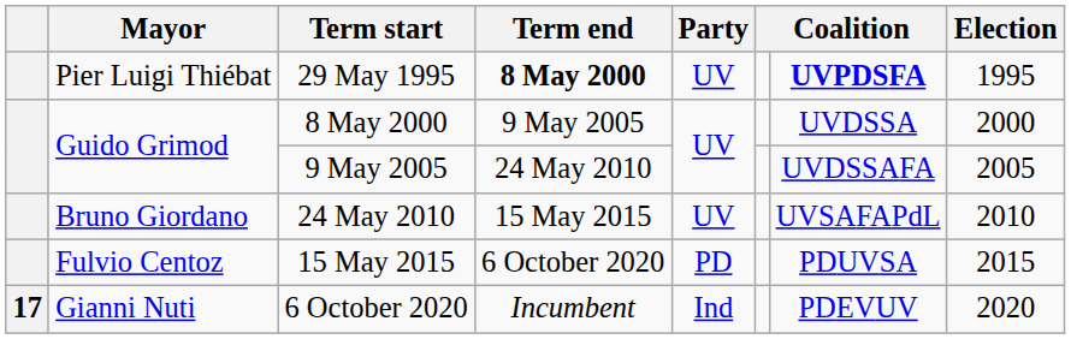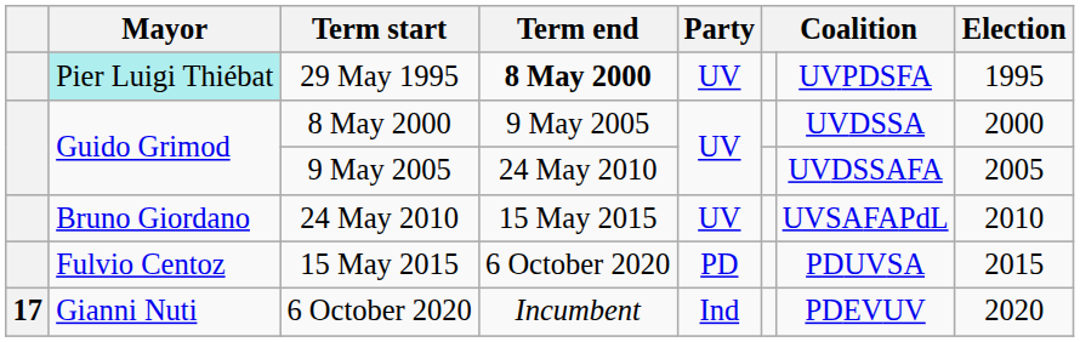29 May 1995 | Mayor: no background -> paleturquoise background
29 May 1995 | column 7: bold -> normal
